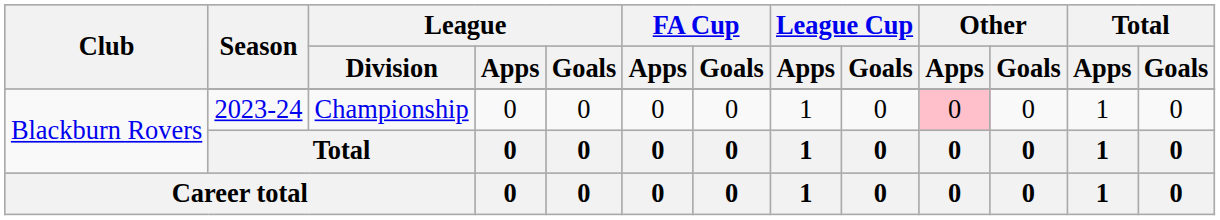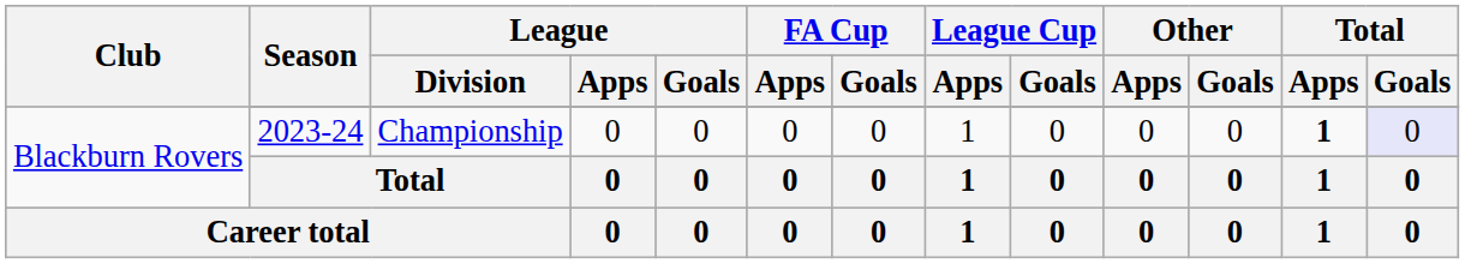Championship | Other / Apps: pink background -> no background
Championship | Total / Apps: normal -> bold
Championship | Total / Goals: no background -> lavender background
